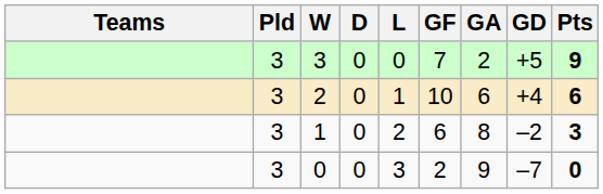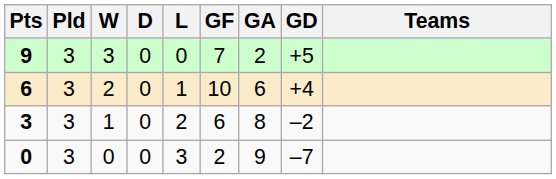columns swapped: Teams <-> Pts
